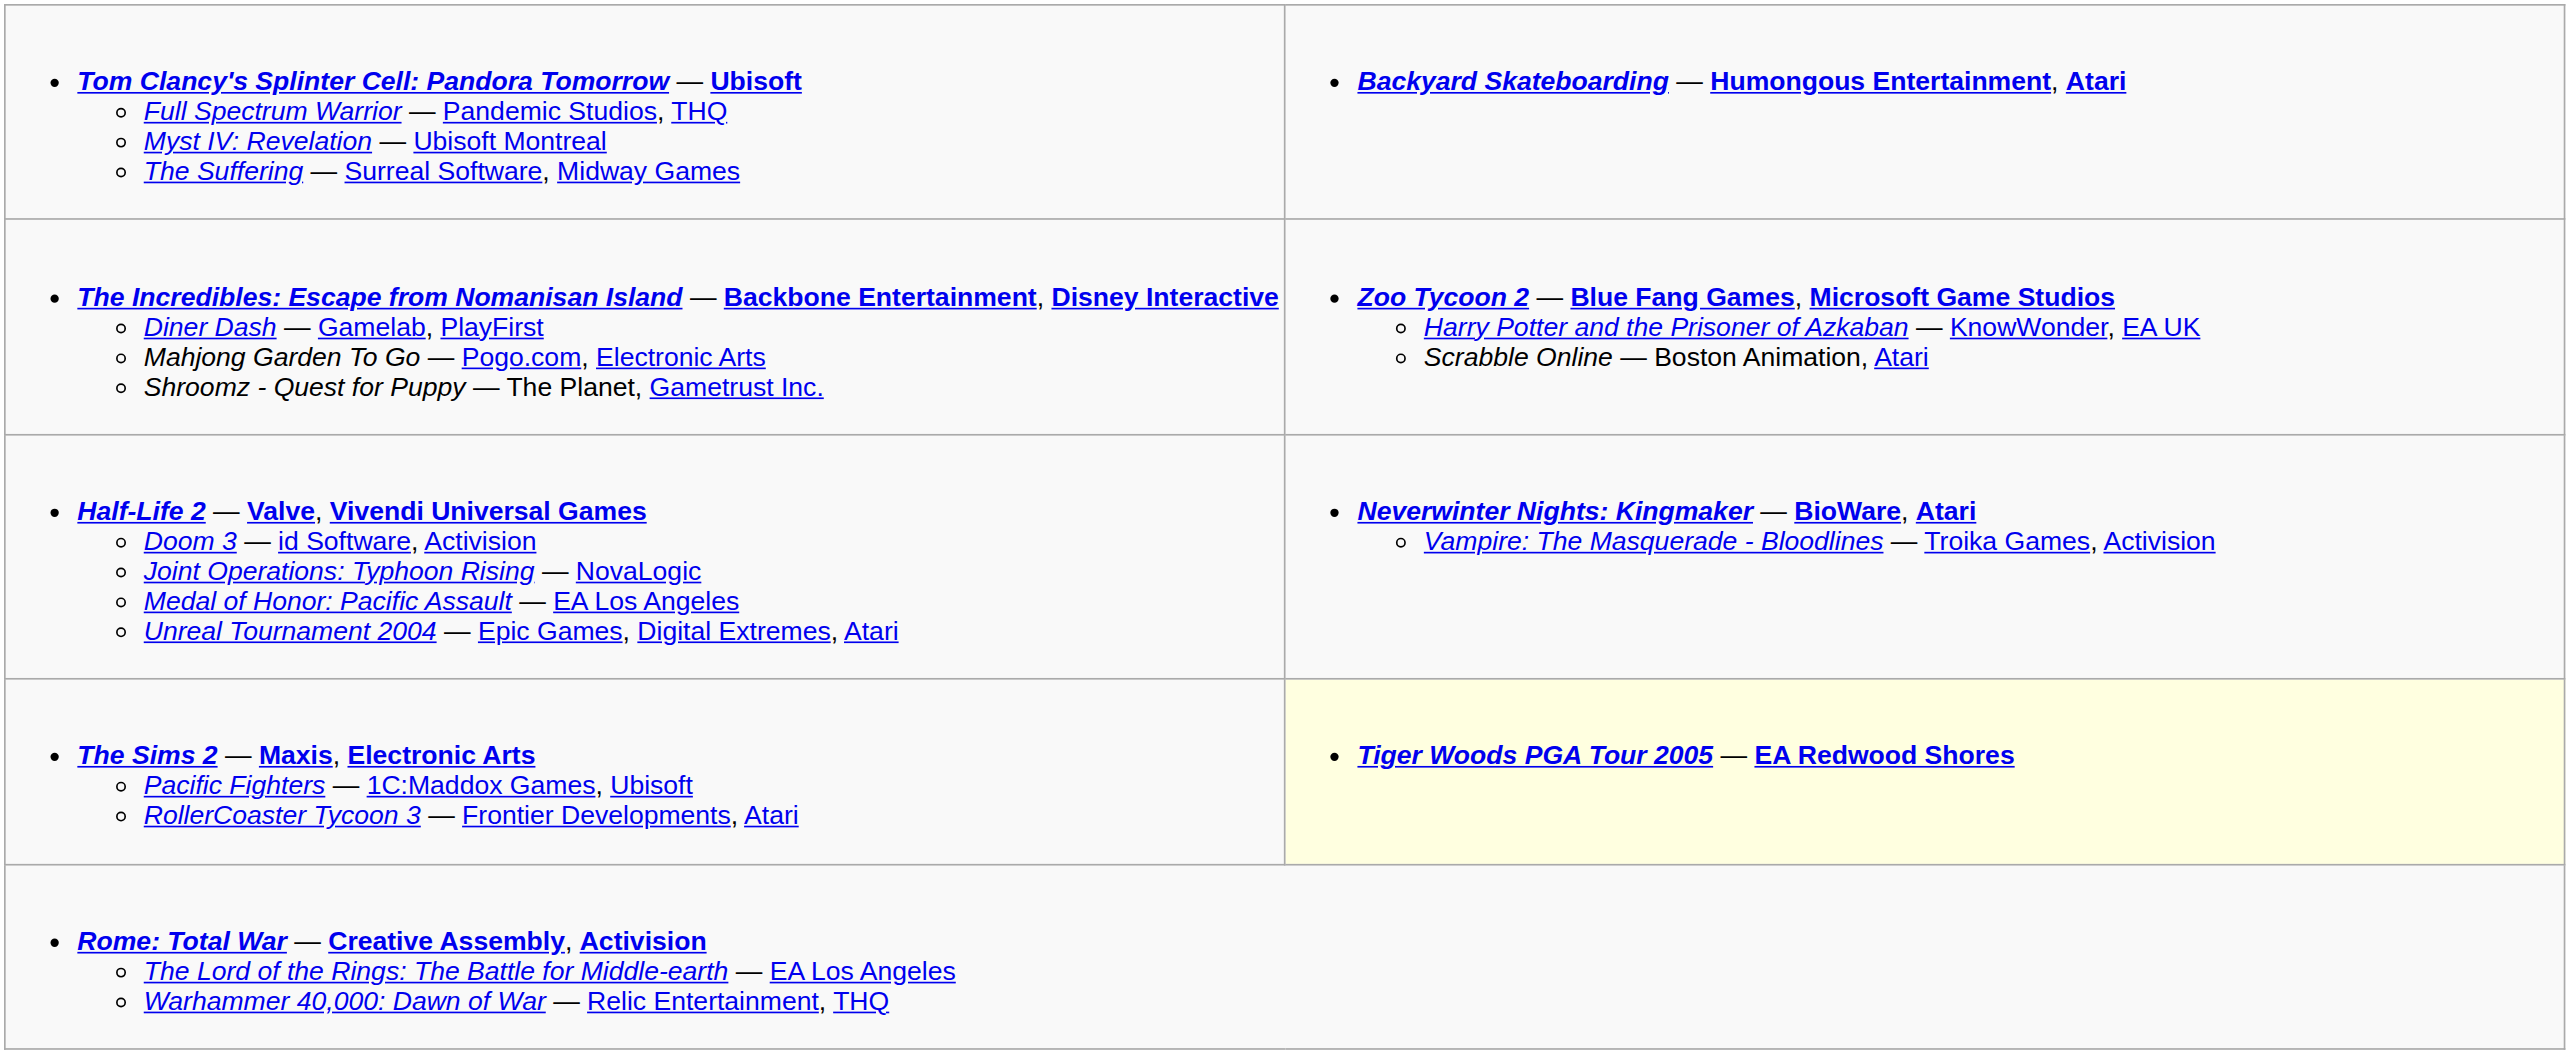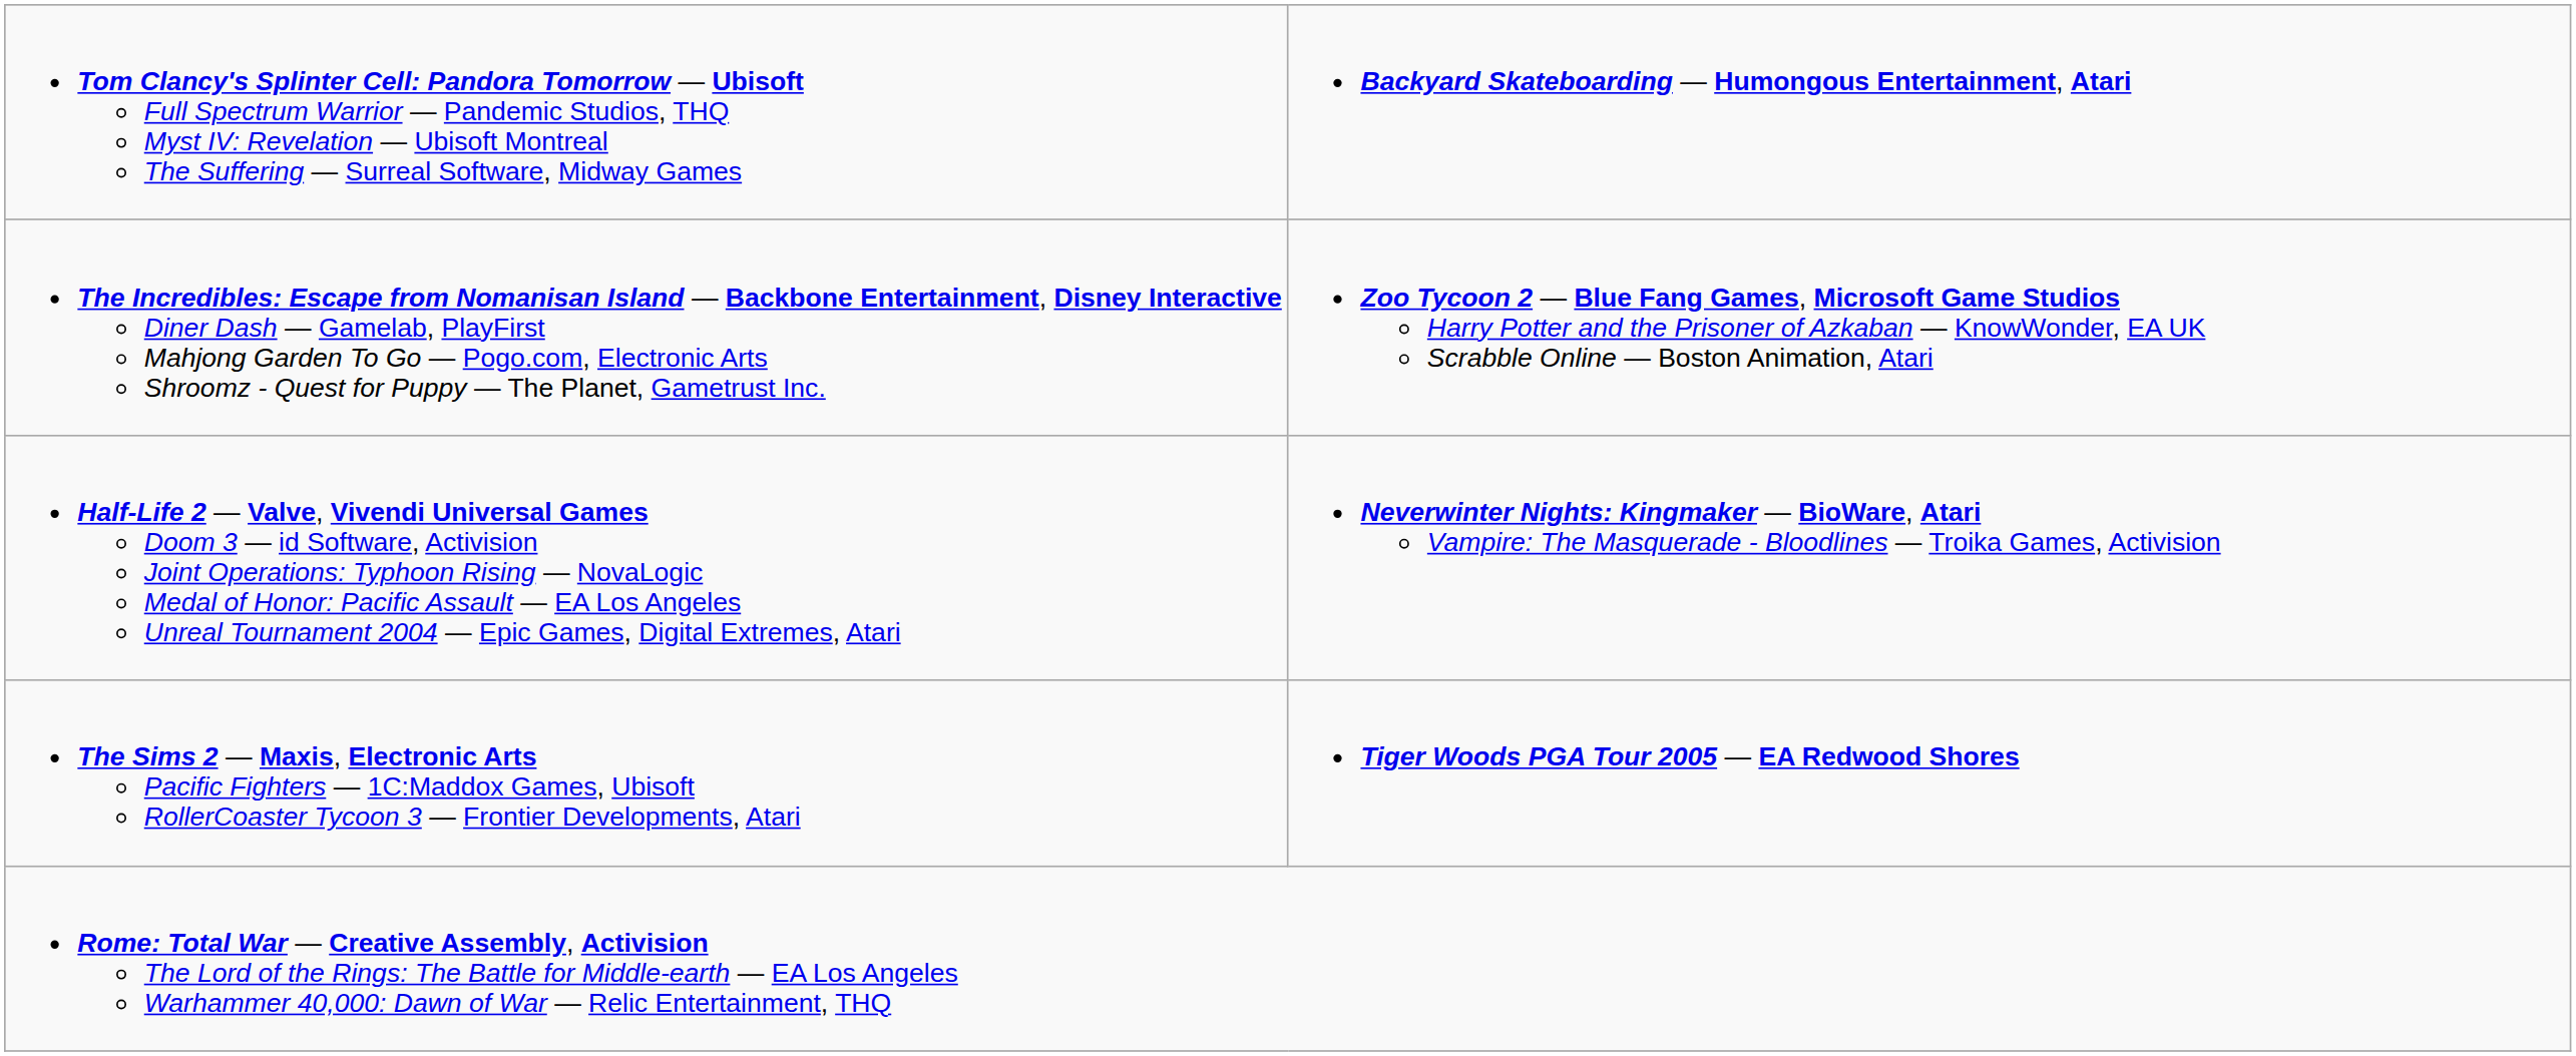row 4 | column 2: lightyellow background -> no background
